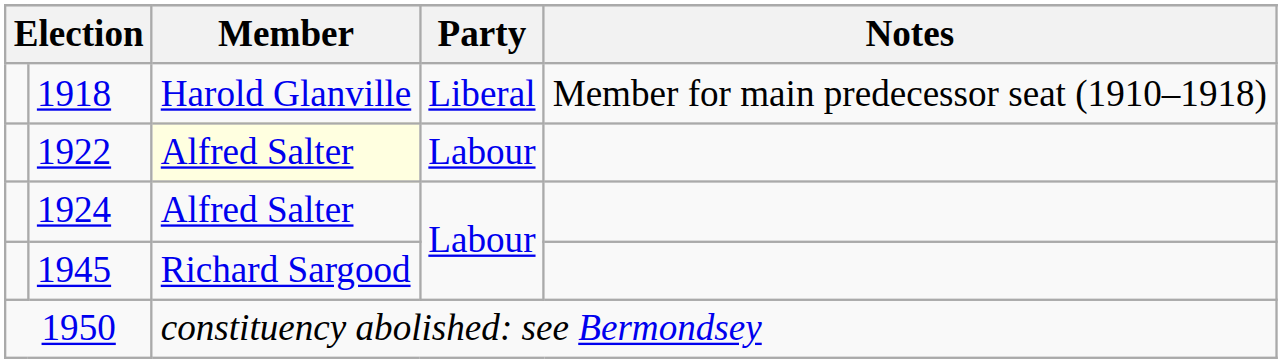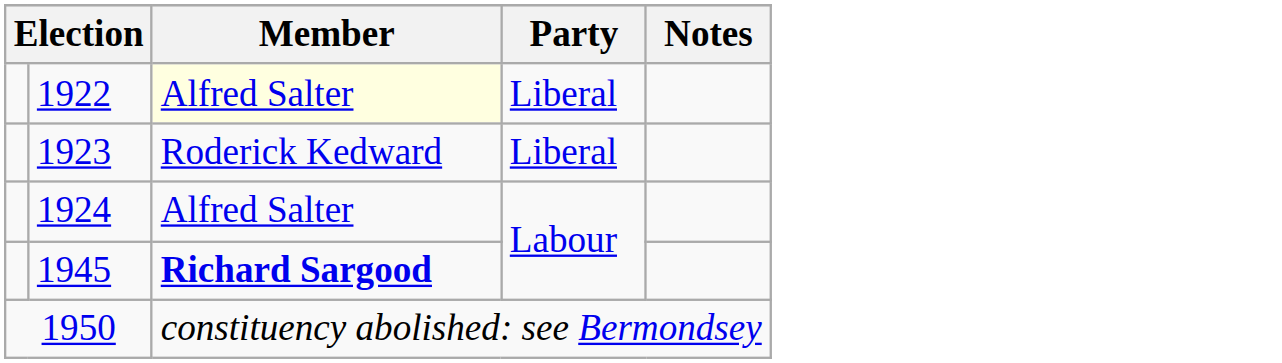- row: 1918 | Harold Glanville | Liberal | Member for main predecessor seat (1910–1918)
1922 | Party: Labour -> Liberal
+ row: 1923 | Roderick Kedward | Liberal
1945 | Member: normal -> bold
